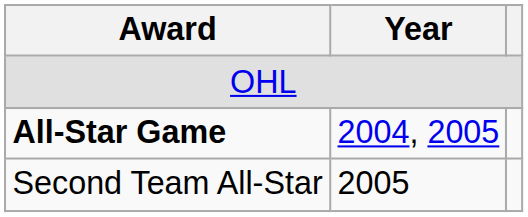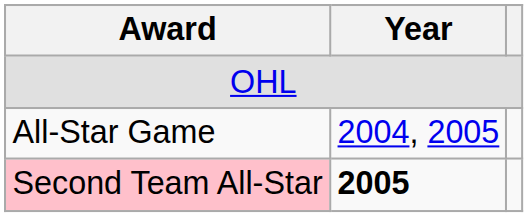All-Star Game | Award: bold -> normal
Second Team All-Star | Award: no background -> pink background
Second Team All-Star | Year: normal -> bold
